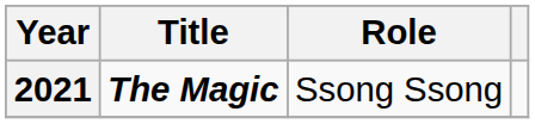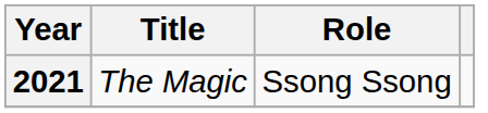2021 | Title: bold -> normal
